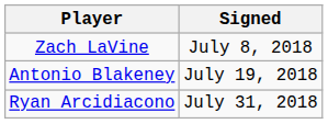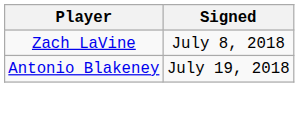- row: Ryan Arcidiacono | July 31, 2018
